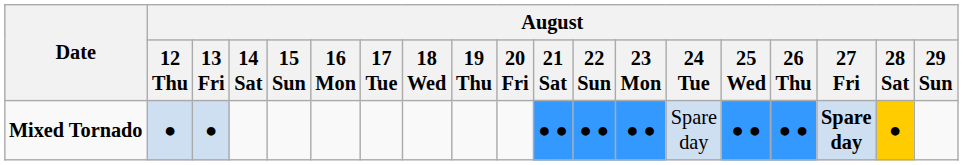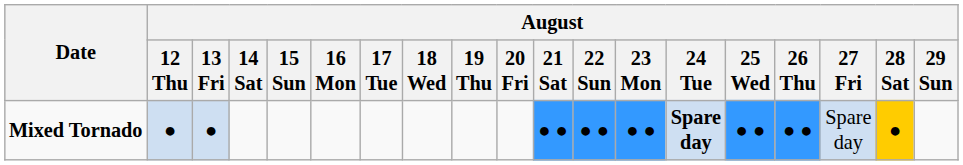Mixed Tornado | August / 24 Tue: normal -> bold
Mixed Tornado | August / 27 Fri: bold -> normal
